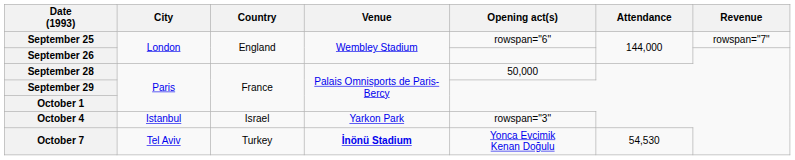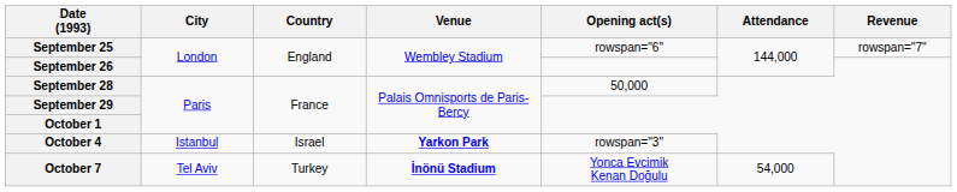October 4 | Venue: normal -> bold
October 7 | Attendance: 54,530 -> 54,000
